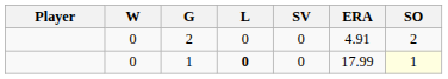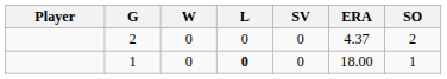columns swapped: G <-> W
row 2 | ERA: 4.91 -> 4.37
row 3 | ERA: 17.99 -> 18.00
row 3 | SO: lightyellow background -> no background
